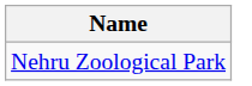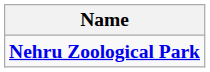row 2 | column 1: normal -> bold
